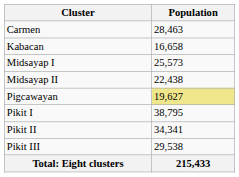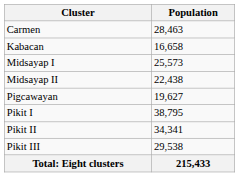Pigcawayan | Population: khaki background -> no background
